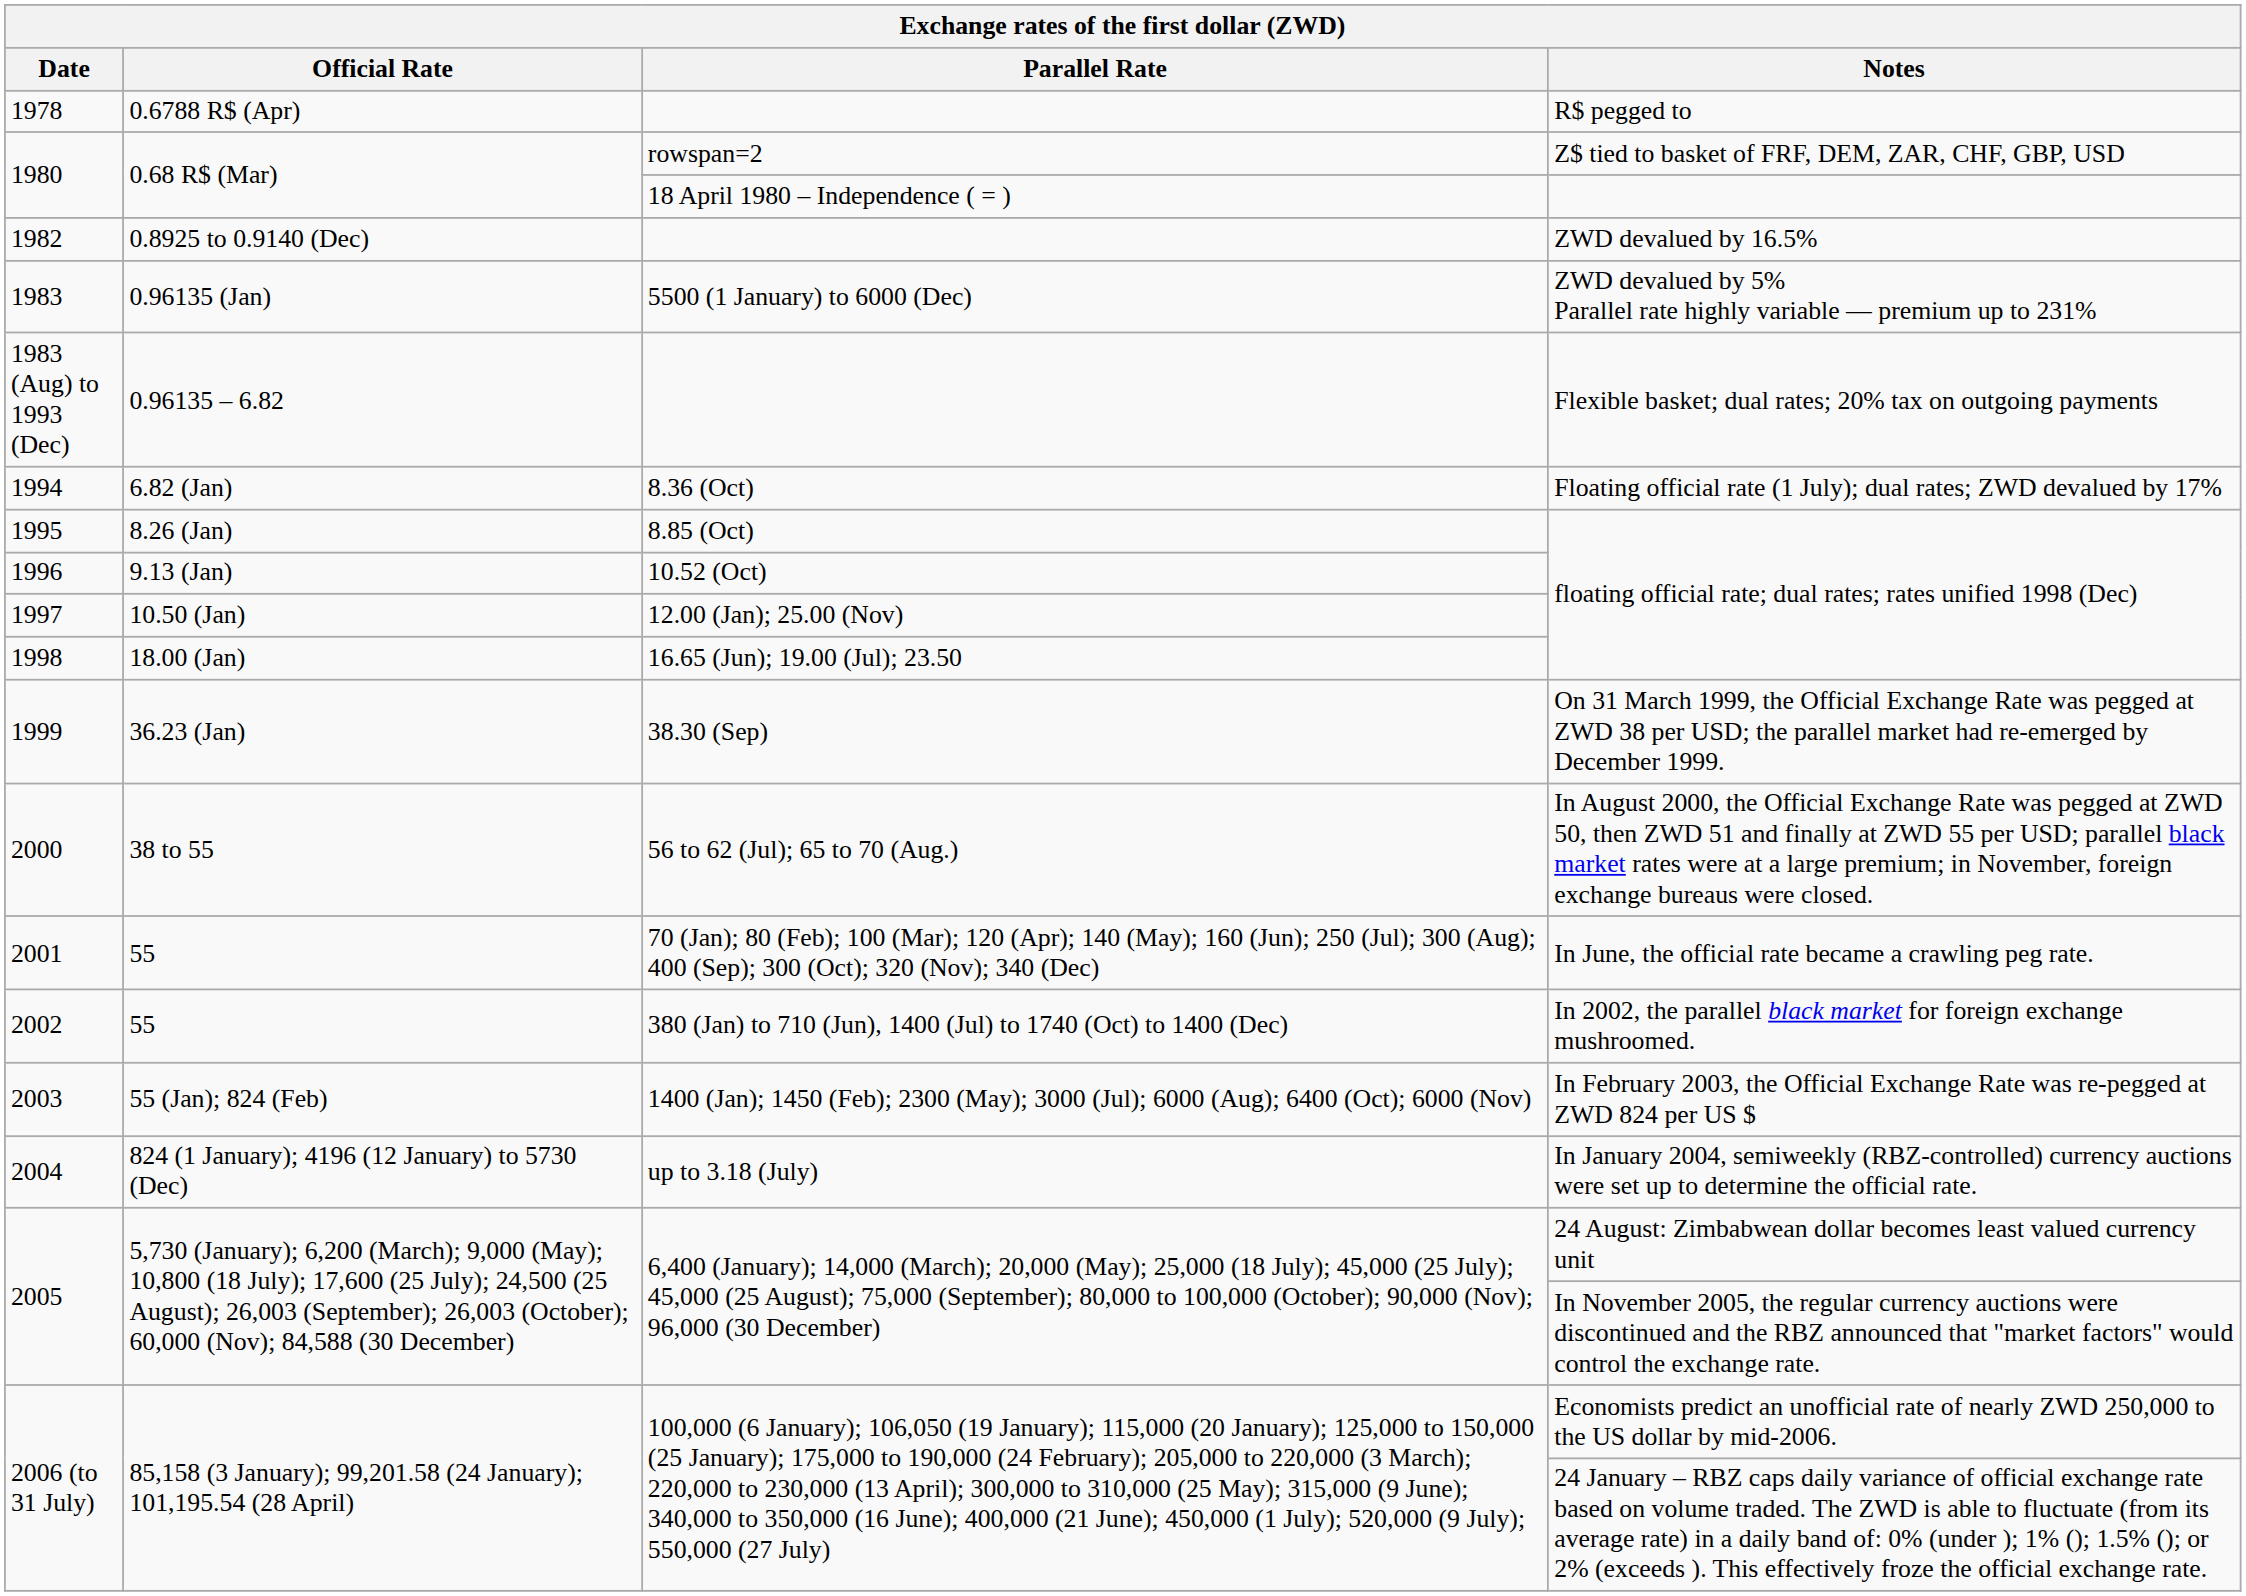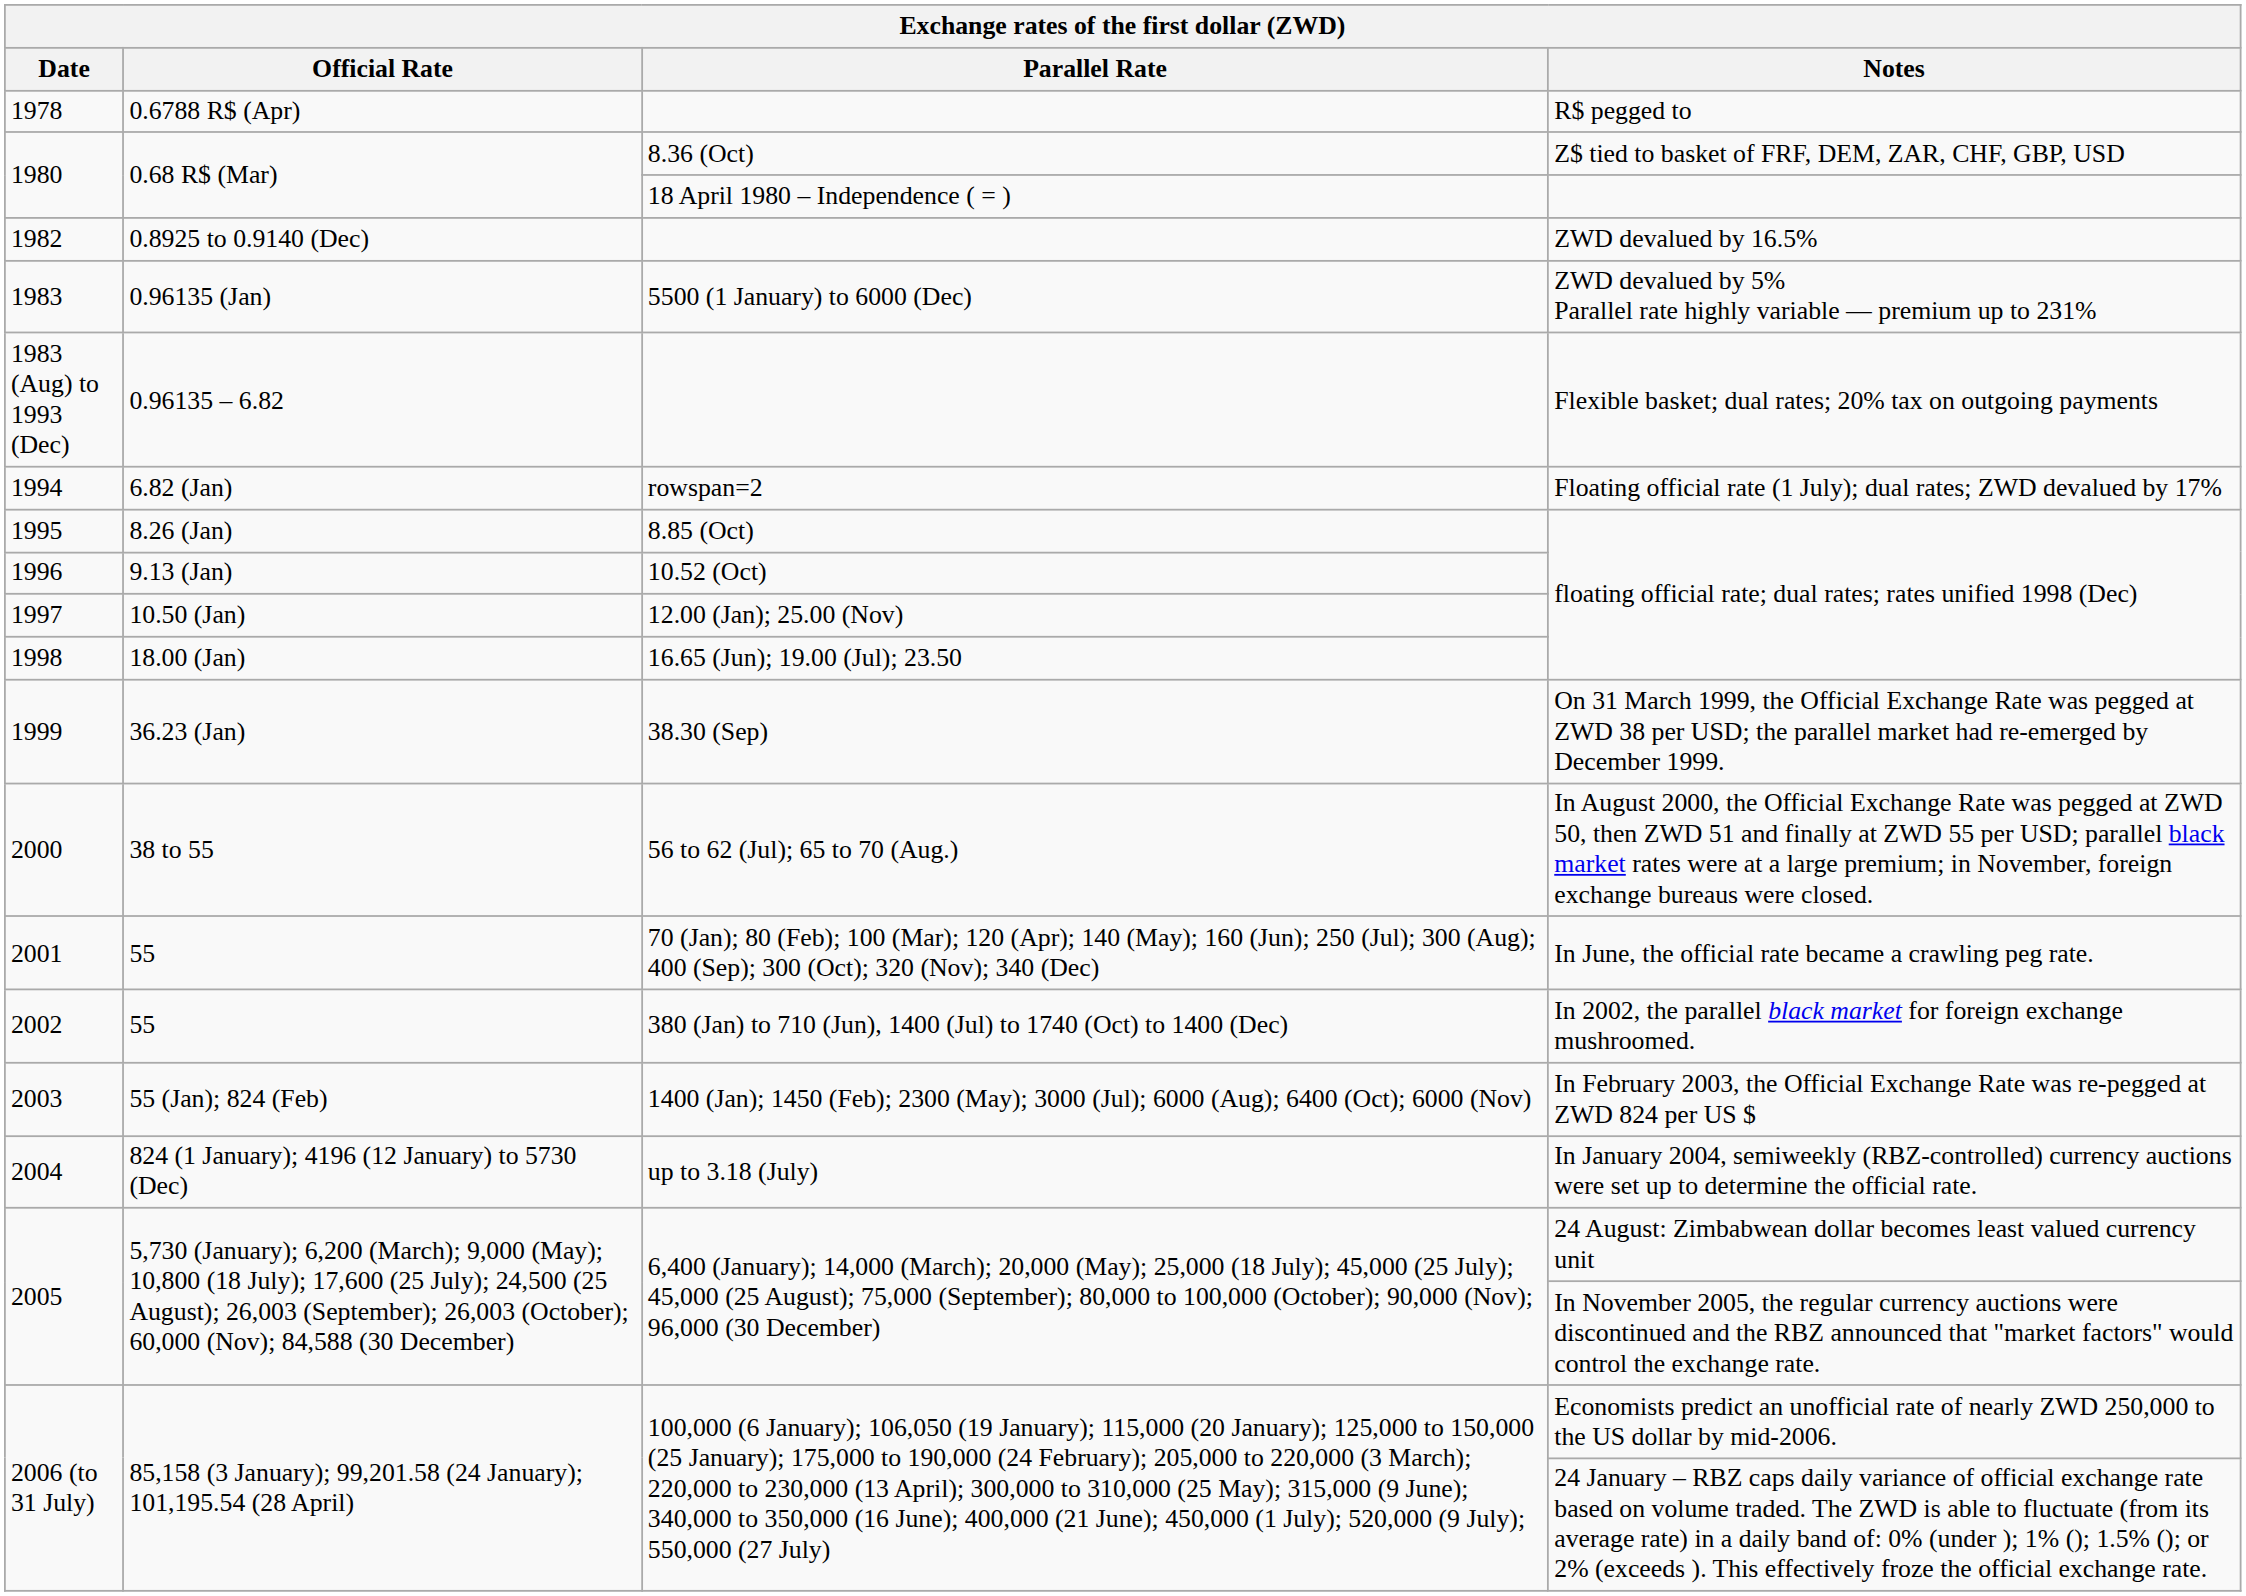1980 / Z$ tied to basket of FRF, DEM, ZAR, CHF, GBP, USD | Parallel Rate: rowspan=2 -> 8.36 (Oct)
1994 | Parallel Rate: 8.36 (Oct) -> rowspan=2
